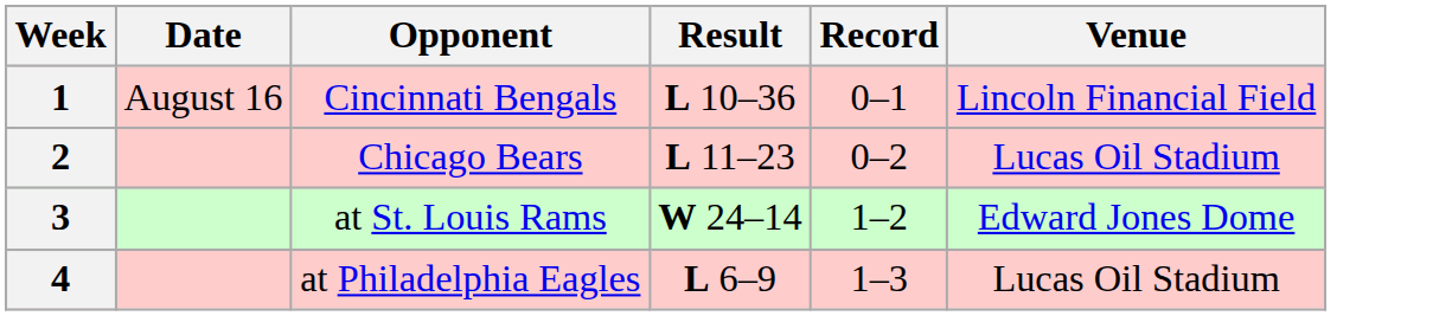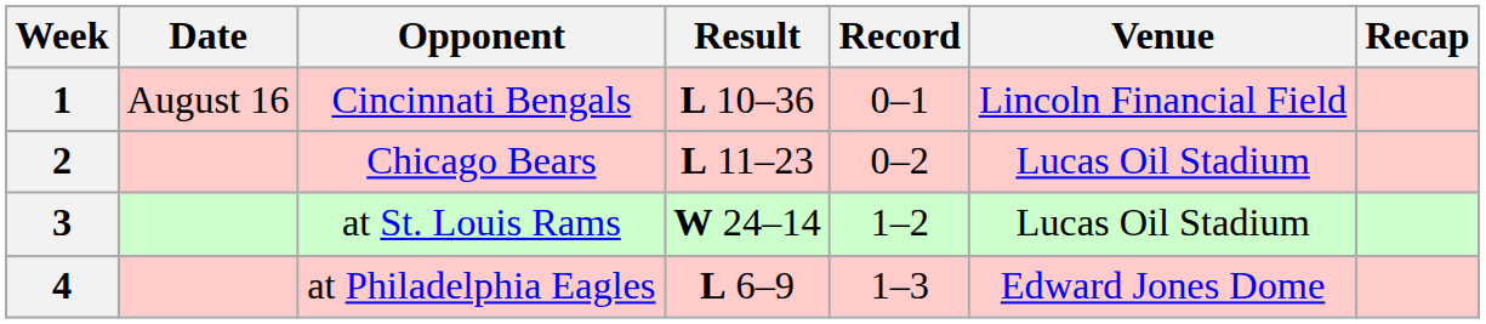+ column: Recap
3 | Venue: Edward Jones Dome -> Lucas Oil Stadium
4 | Venue: Lucas Oil Stadium -> Edward Jones Dome
